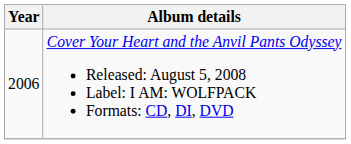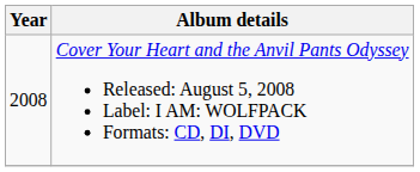row 2 | Year: 2006 -> 2008
